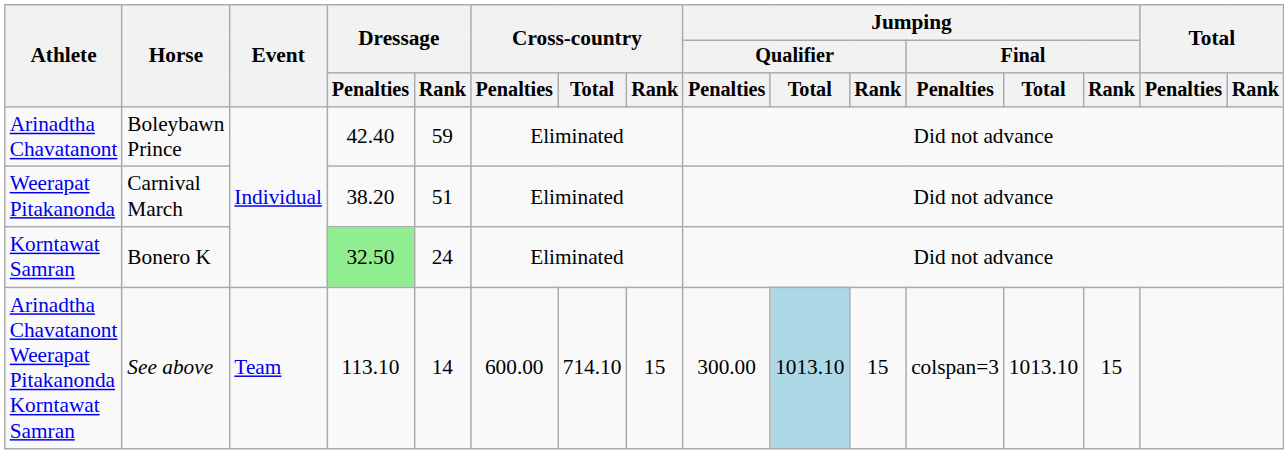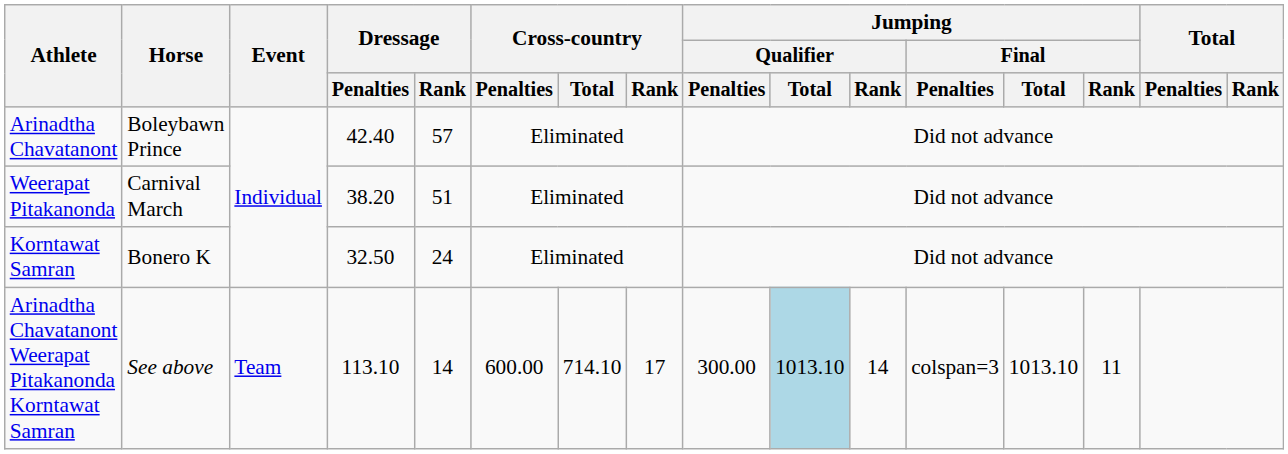Arinadtha Chavatanont | Dressage / Rank: 59 -> 57
Korntawat Samran | Dressage / Penalties: lightgreen background -> no background
Arinadtha Chavatanont Weerapat Pitakanonda Korntawat Samran | Cross-country / Rank: 15 -> 17
Arinadtha Chavatanont Weerapat Pitakanonda Korntawat Samran | Jumping / Qualifier / Rank: 15 -> 14
Arinadtha Chavatanont Weerapat Pitakanonda Korntawat Samran | Jumping / Final / Rank: 15 -> 11
